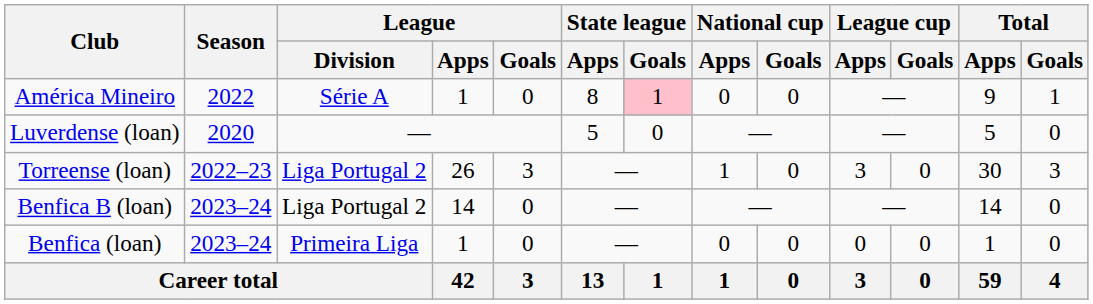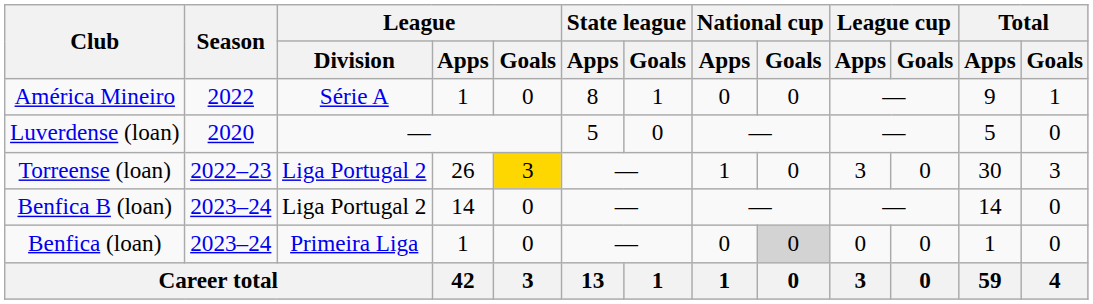América Mineiro | State league / Goals: pink background -> no background
Torreense (loan) | League / Goals: no background -> gold background
Benfica (loan) | National cup / Goals: no background -> lightgrey background
